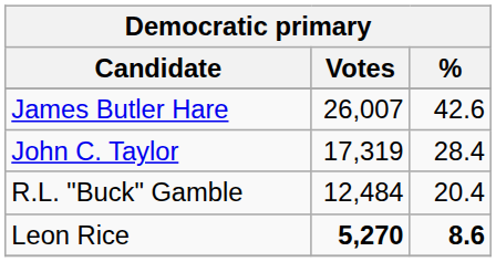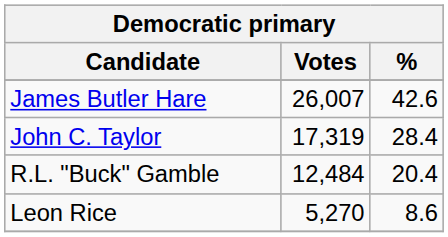Leon Rice | Votes: bold -> normal
Leon Rice | %: bold -> normal
